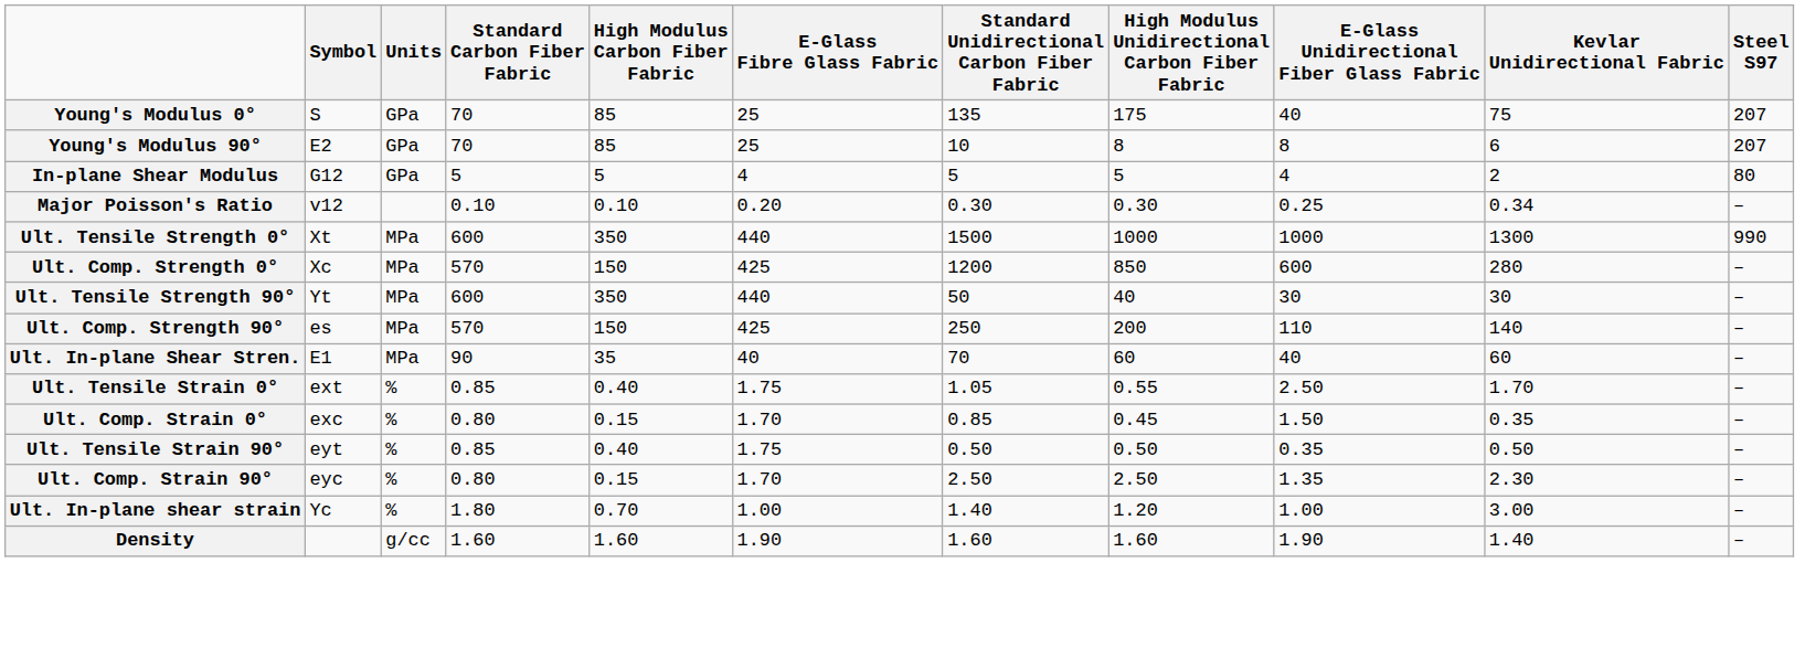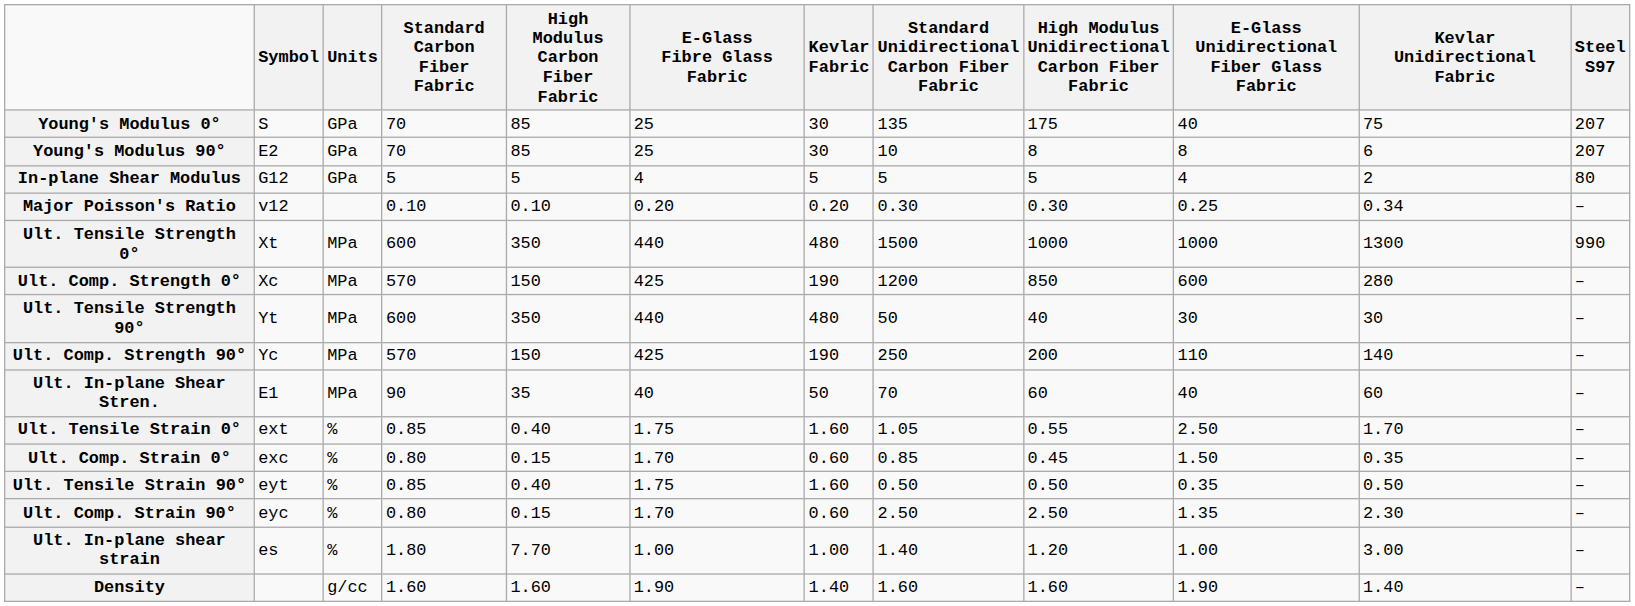+ column: Kevlar Fabric | 30 | 30 | 5 | 0.20 | 480 | 190 | 480 | 190 | 50 | 1.60 | 0.60 | 1.60 | 0.60 | 1.00 | 1.40
Ult. Comp. Strength 90° | Symbol: es -> Yc
Ult. In-plane shear strain | Symbol: Yc -> es
Ult. In-plane shear strain | High Modulus Carbon Fiber Fabric: 0.70 -> 7.70
